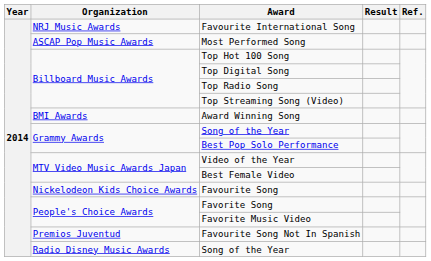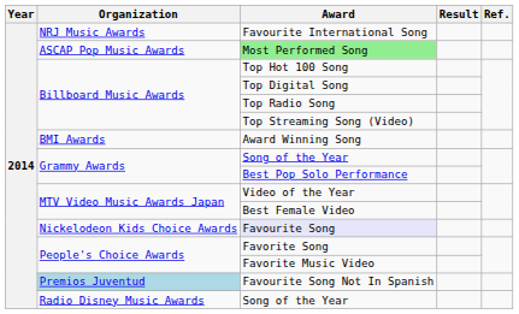Most Performed Song | Award: no background -> lightgreen background
Favourite Song | Award: no background -> lavender background
Favourite Song Not In Spanish | Organization: no background -> lightblue background
